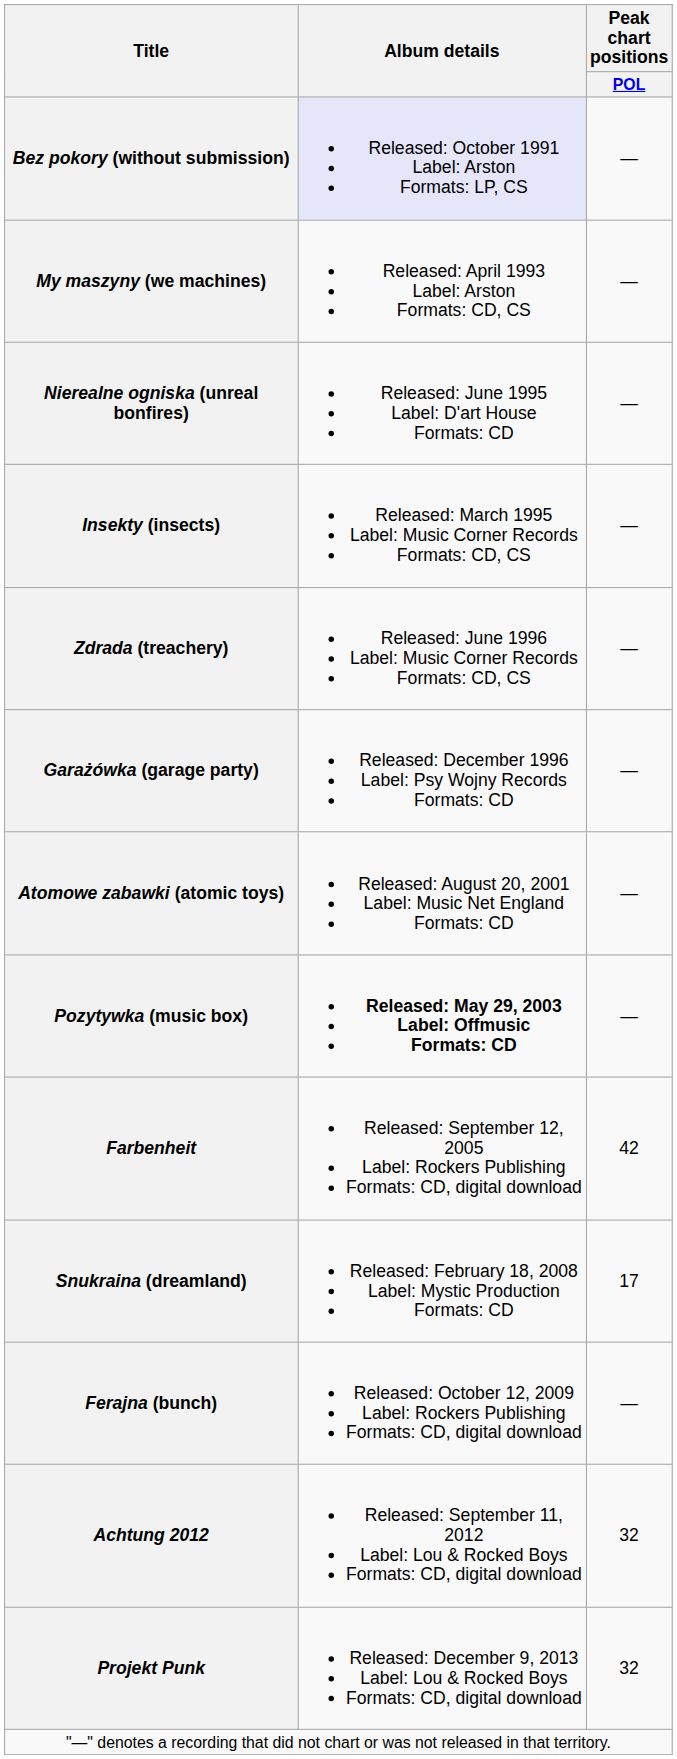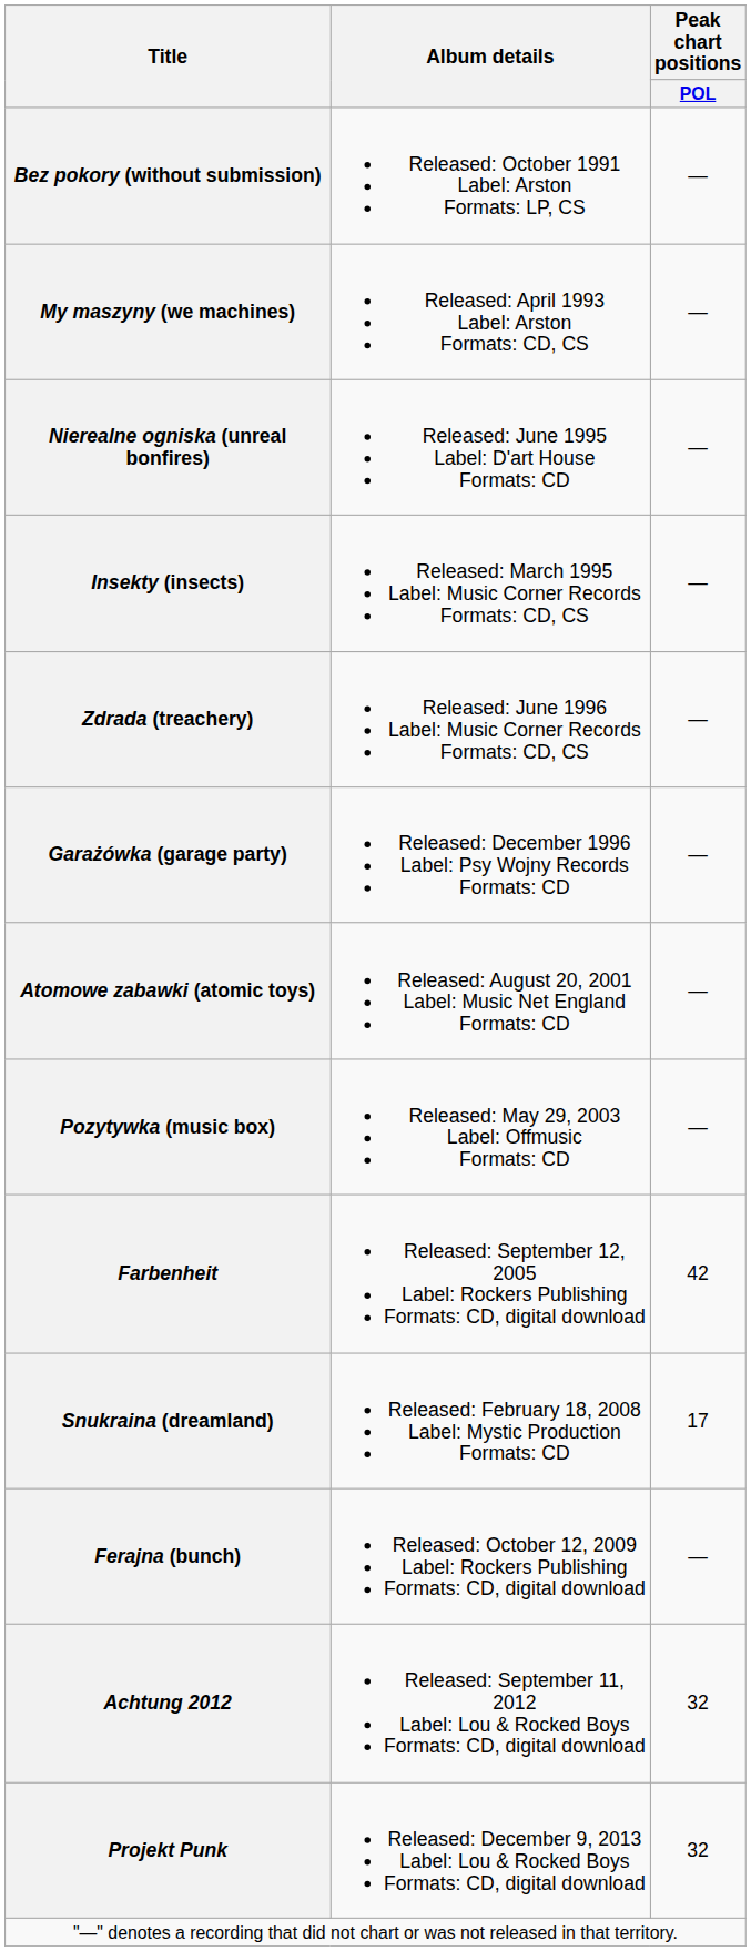Bez pokory (without submission) | Album details: lavender background -> no background
Pozytywka (music box) | Album details: bold -> normal
